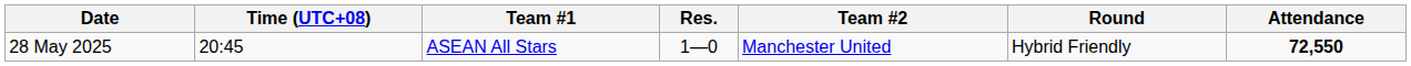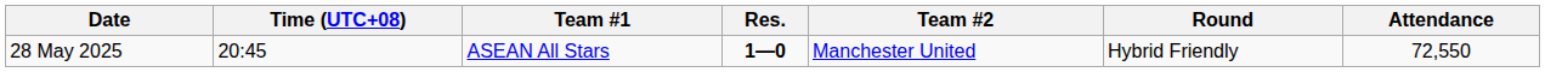row 2 | Res.: normal -> bold
row 2 | Attendance: bold -> normal
